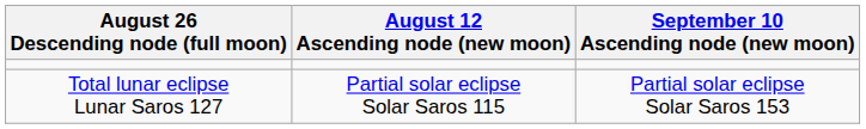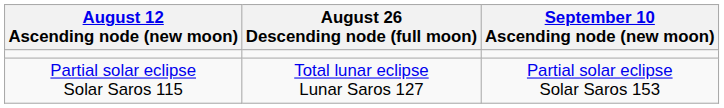columns swapped: August 12 Ascending node (new moon) <-> August 26 Descending node (full moon)
